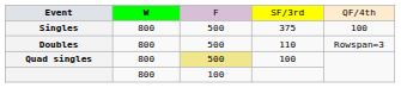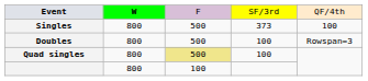Singles | column 4: 375 -> 373
Doubles | column 4: 110 -> 100
